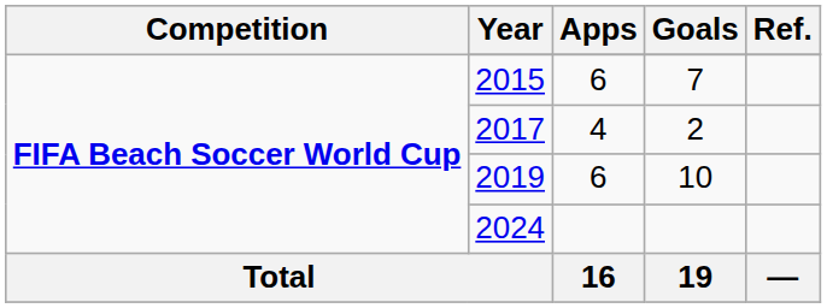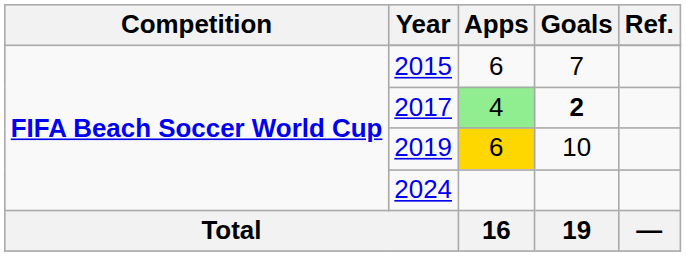2017 | Apps: no background -> lightgreen background
2017 | Goals: normal -> bold
2019 | Apps: no background -> gold background
